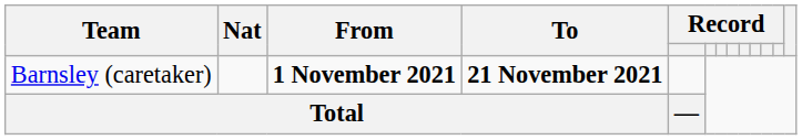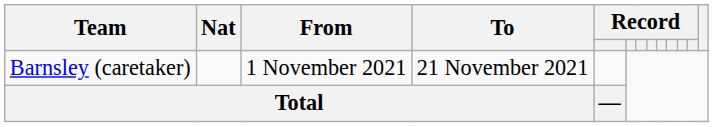Barnsley (caretaker) | From: bold -> normal
Barnsley (caretaker) | To: bold -> normal
